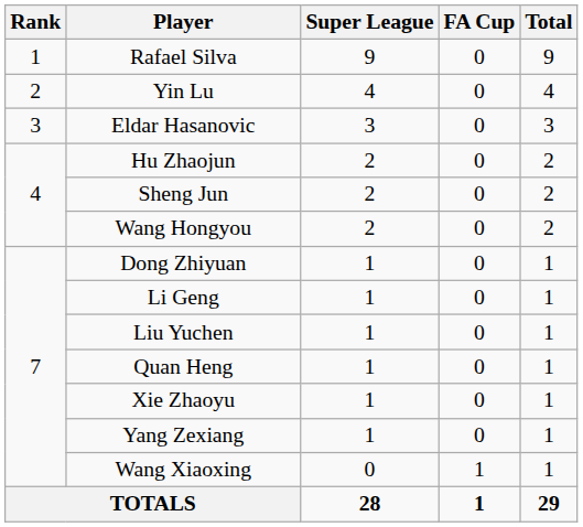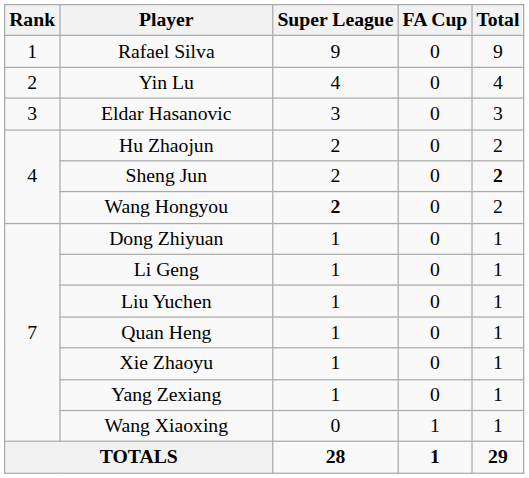Sheng Jun | Total: normal -> bold
Wang Hongyou | Super League: normal -> bold
